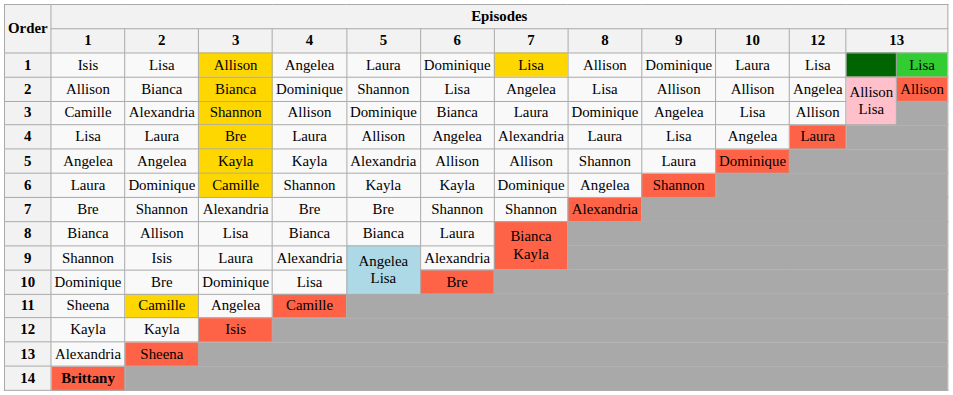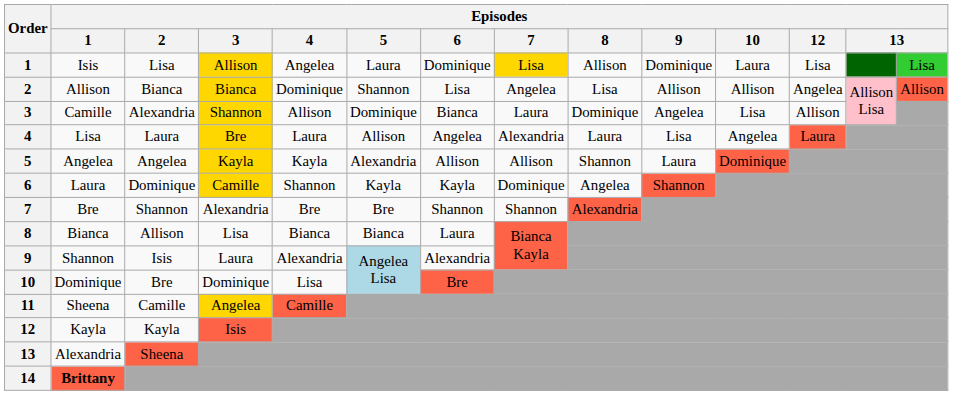11 | Episodes / 2: gold background -> no background
11 | Episodes / 3: no background -> gold background
